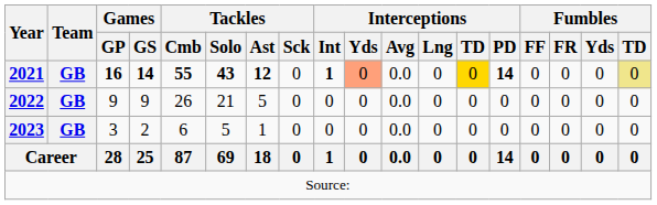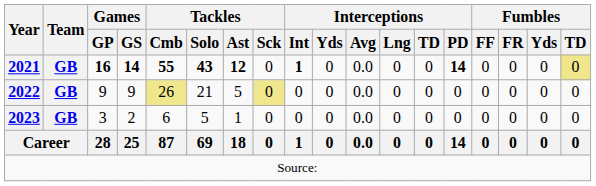2021 | Interceptions / Yds: lightsalmon background -> no background
2021 | Interceptions / TD: gold background -> no background
2022 | Tackles / Cmb: no background -> khaki background
2022 | Tackles / Sck: no background -> khaki background
